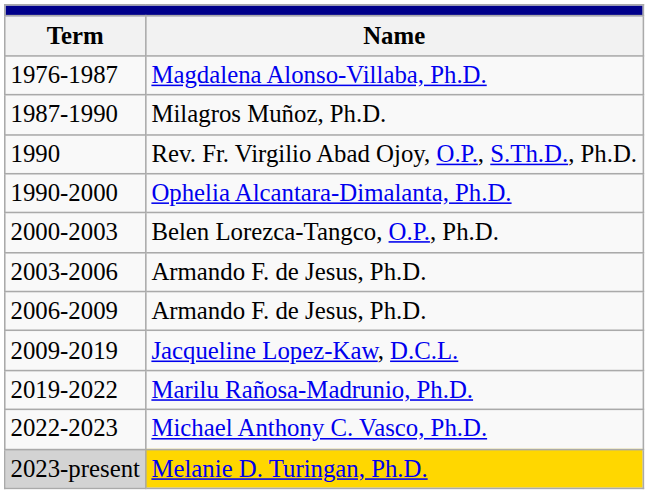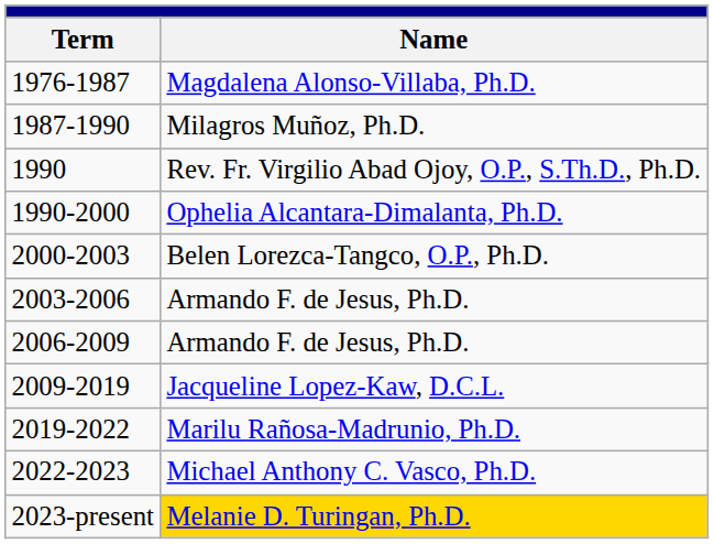row 13 | column 1: lightgrey background -> no background
